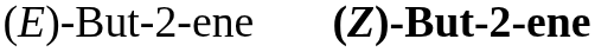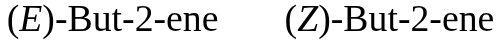(E)-But-2-ene | column 2: bold -> normal
